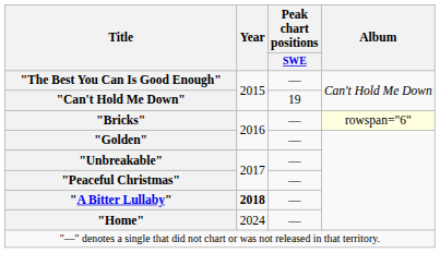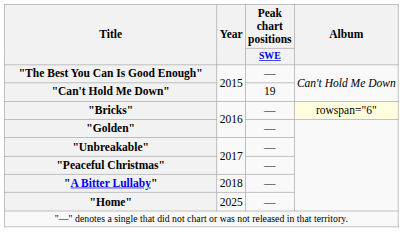"A Bitter Lullaby" | Year: bold -> normal
"Home" | Year: 2024 -> 2025
